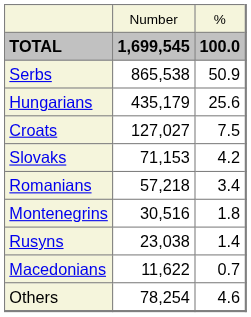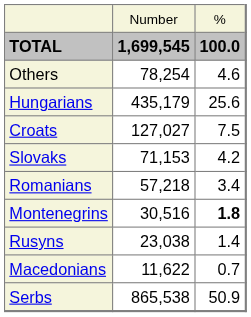rows swapped: Serbs <-> Others
Montenegrins | column 3: normal -> bold
